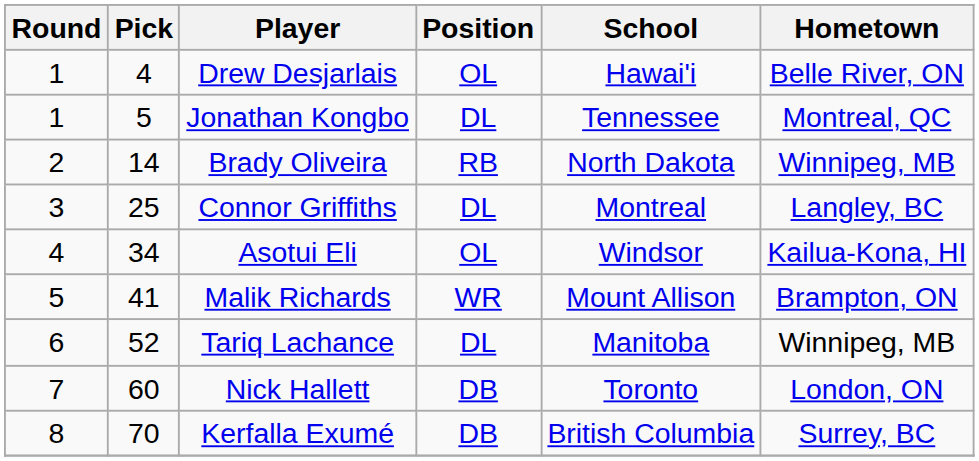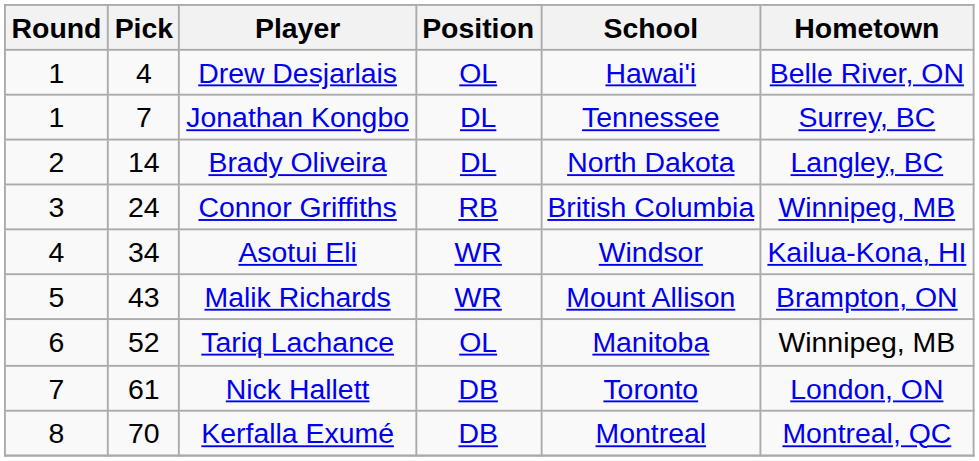Jonathan Kongbo | Pick: 5 -> 7
Jonathan Kongbo | Hometown: Montreal, QC -> Surrey, BC
Brady Oliveira | Position: RB -> DL
Brady Oliveira | Hometown: Winnipeg, MB -> Langley, BC
Connor Griffiths | Pick: 25 -> 24
Connor Griffiths | Position: DL -> RB
Connor Griffiths | School: Montreal -> British Columbia
Connor Griffiths | Hometown: Langley, BC -> Winnipeg, MB
Asotui Eli | Position: OL -> WR
Malik Richards | Pick: 41 -> 43
Tariq Lachance | Position: DL -> OL
Nick Hallett | Pick: 60 -> 61
Kerfalla Exumé | School: British Columbia -> Montreal
Kerfalla Exumé | Hometown: Surrey, BC -> Montreal, QC
